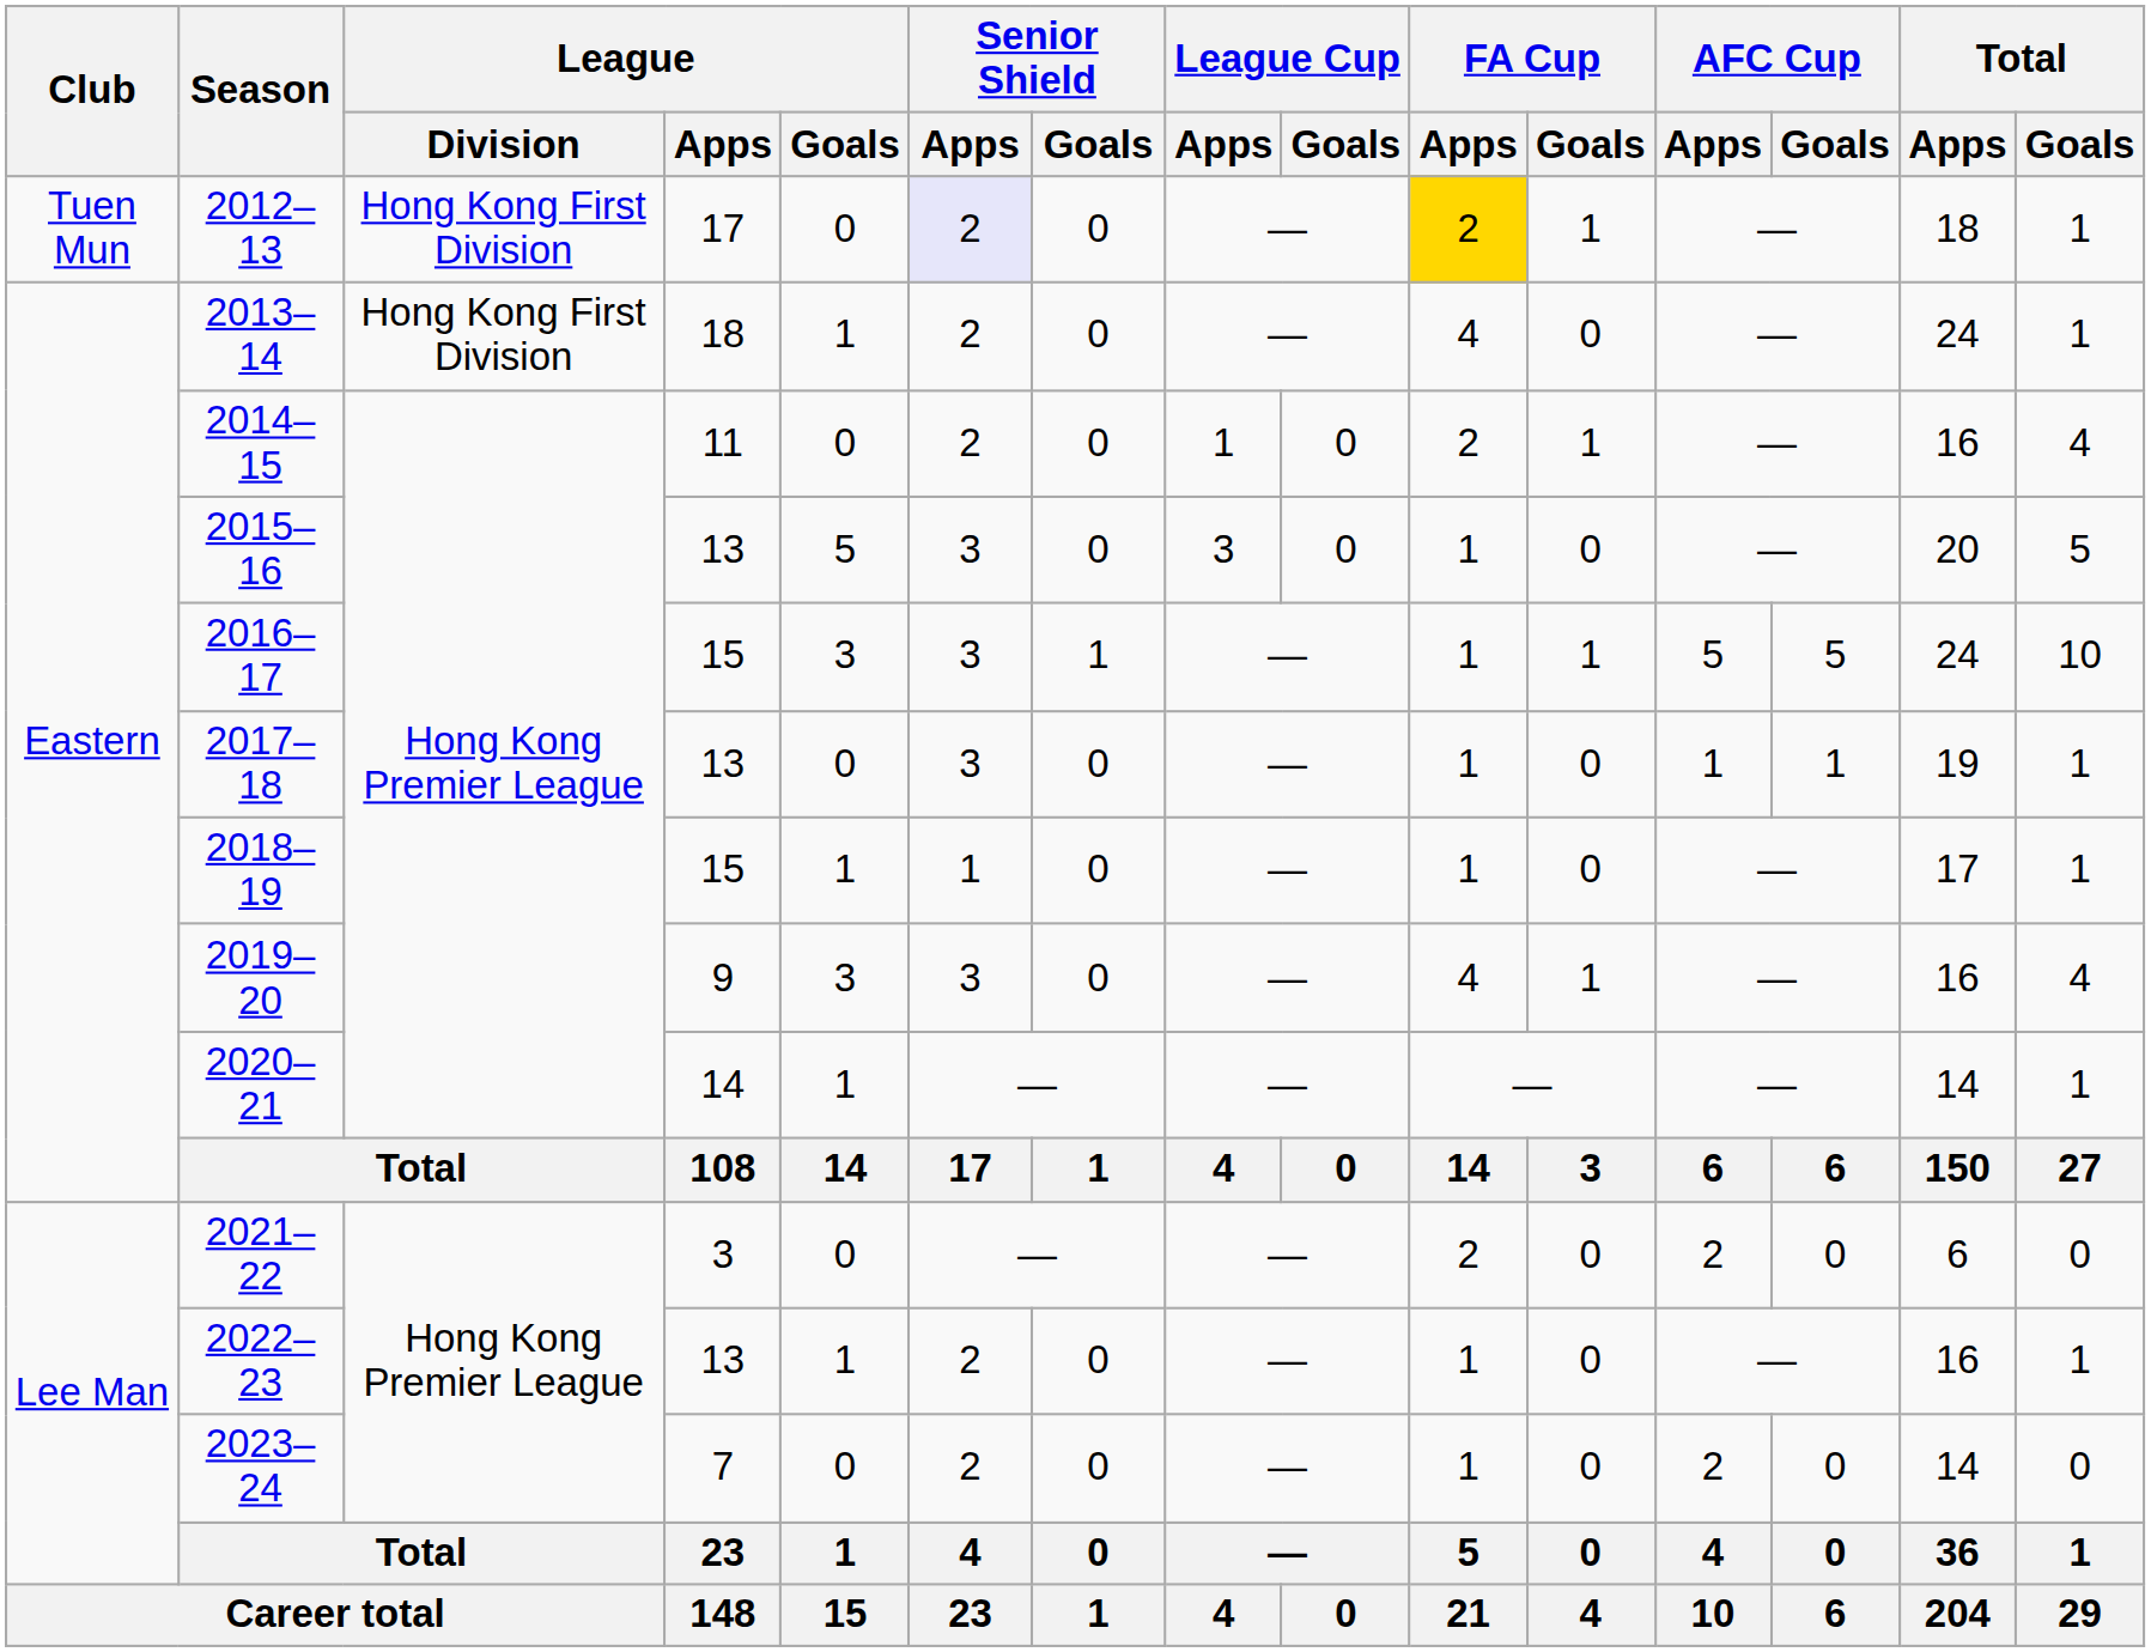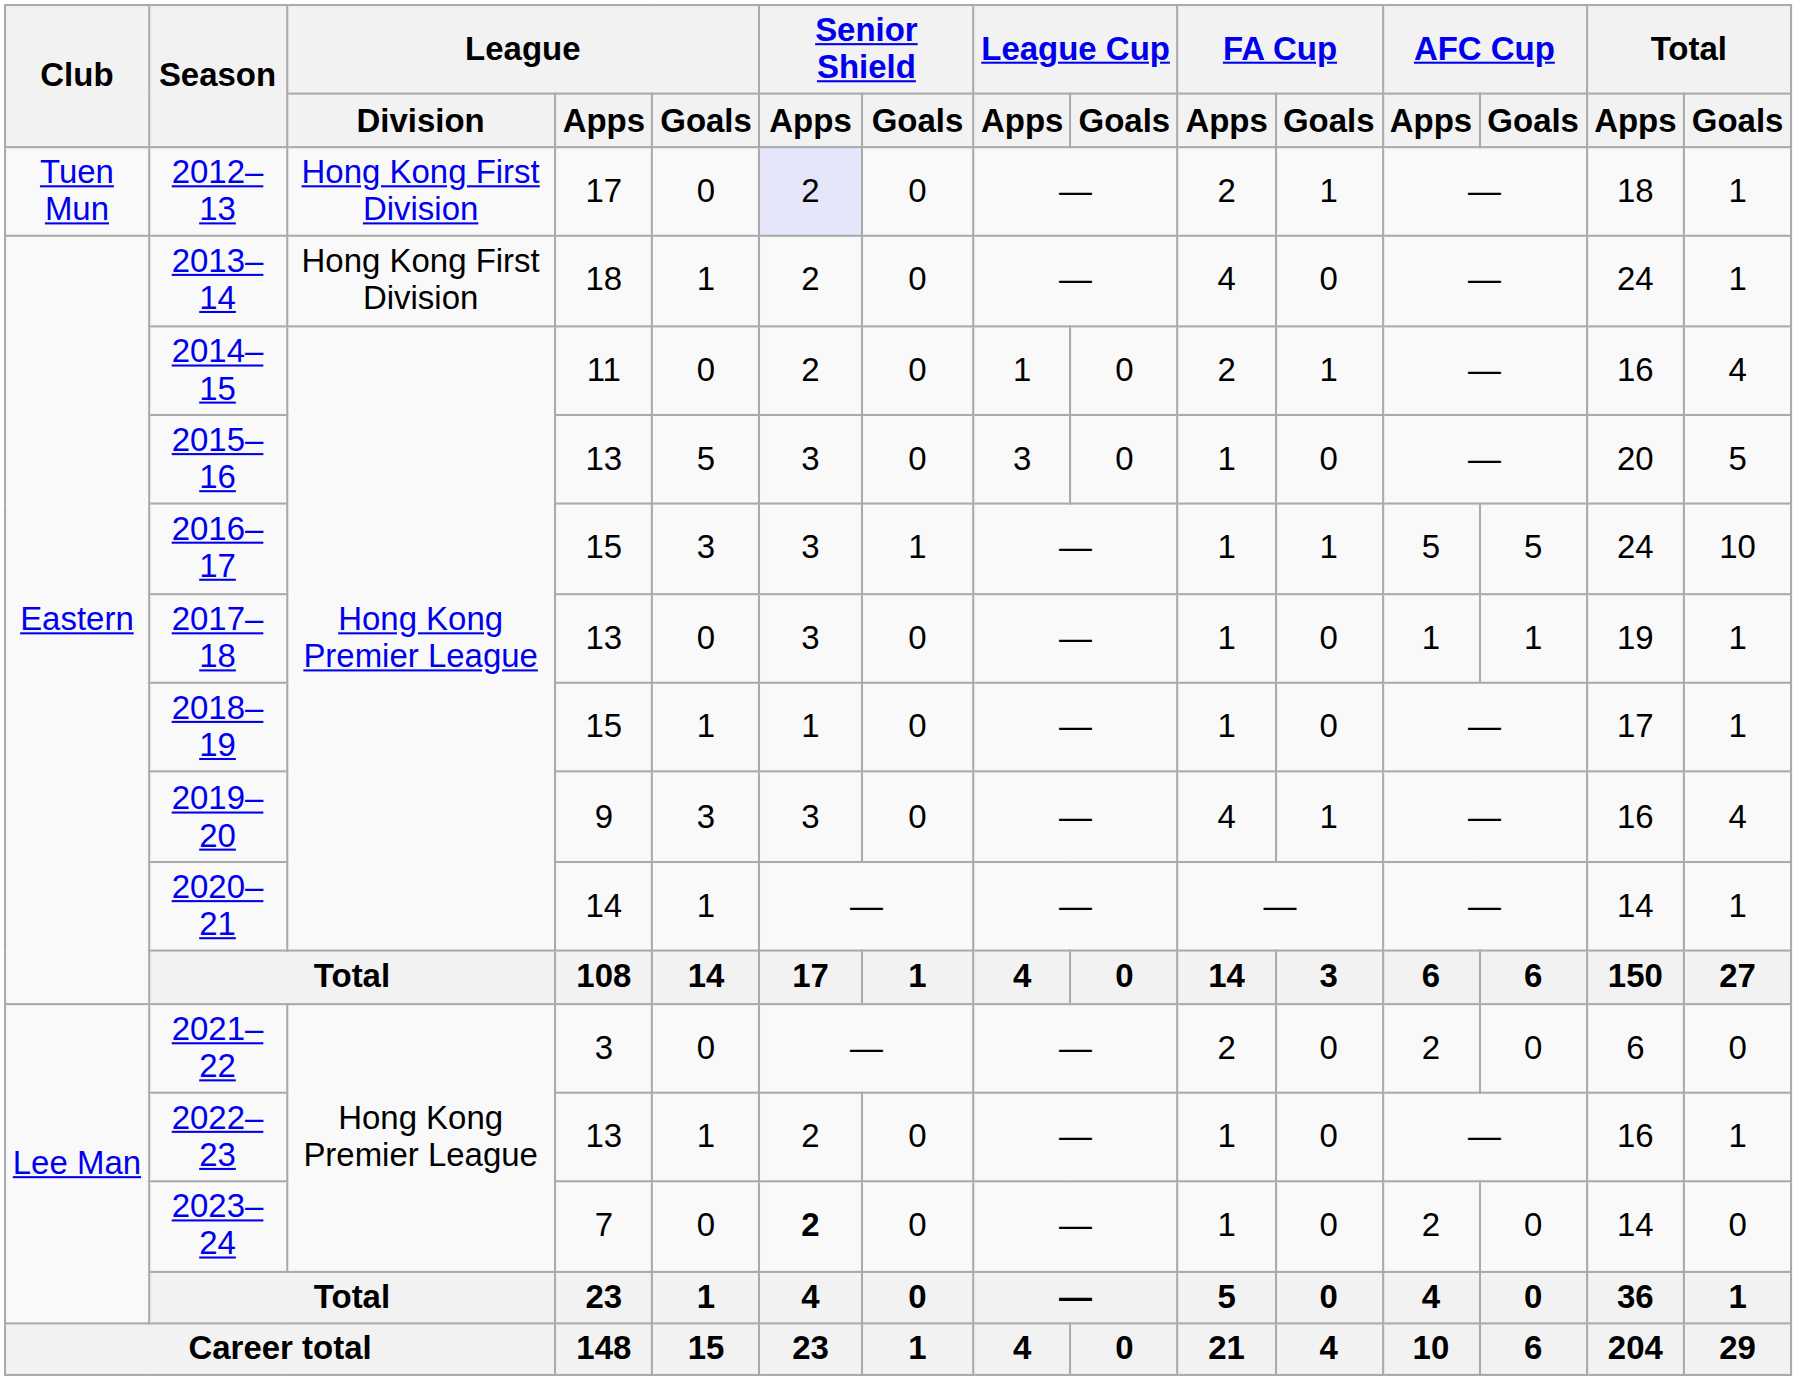2012–13 | FA Cup / Apps: gold background -> no background
2023–24 | Senior Shield / Apps: normal -> bold
